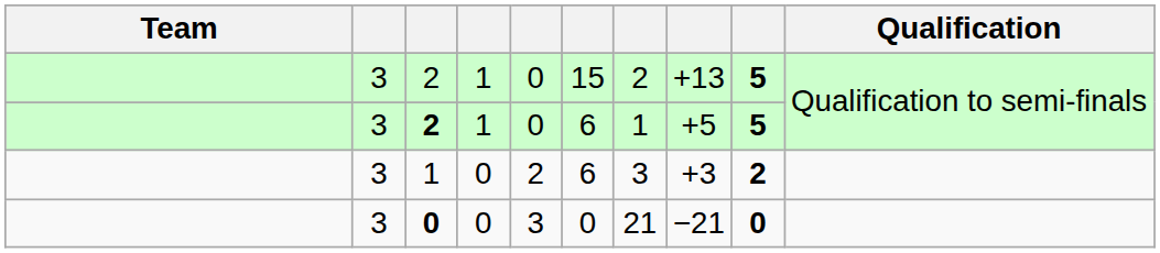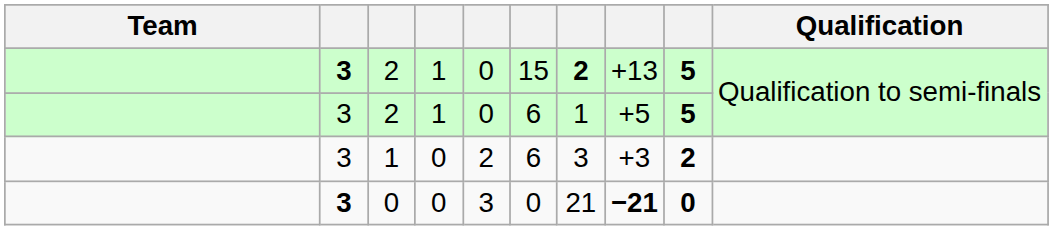row 2 | column 2: normal -> bold
row 2 | column 7: normal -> bold
row 3 | column 3: bold -> normal
row 5 | column 2: normal -> bold
row 5 | column 3: bold -> normal
row 5 | column 8: normal -> bold
